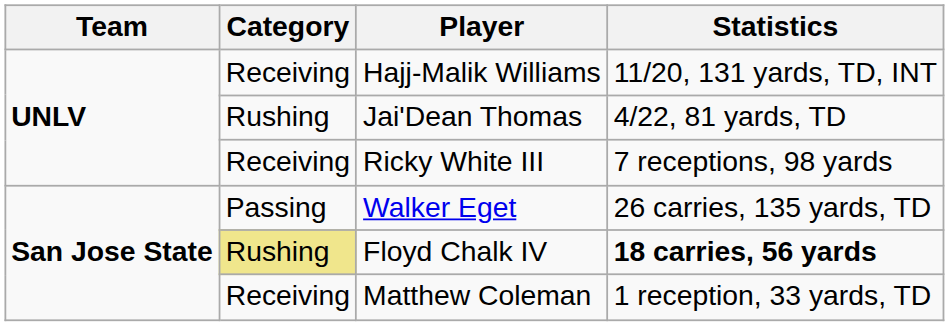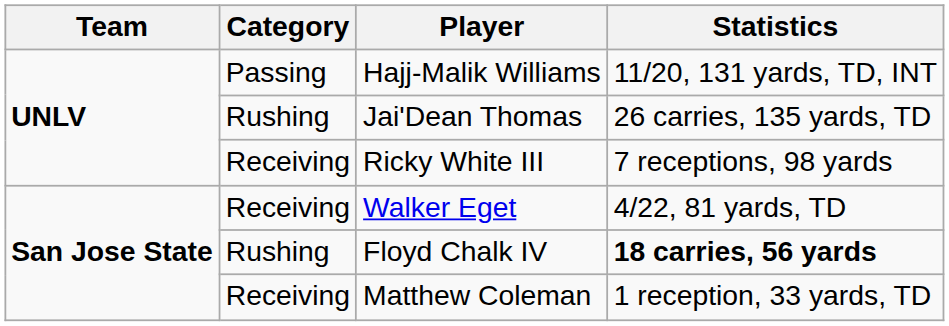Hajj-Malik Williams | Category: Receiving -> Passing
Jai'Dean Thomas | Statistics: 4/22, 81 yards, TD -> 26 carries, 135 yards, TD
Walker Eget | Category: Passing -> Receiving
Walker Eget | Statistics: 26 carries, 135 yards, TD -> 4/22, 81 yards, TD
Floyd Chalk IV | Category: khaki background -> no background
